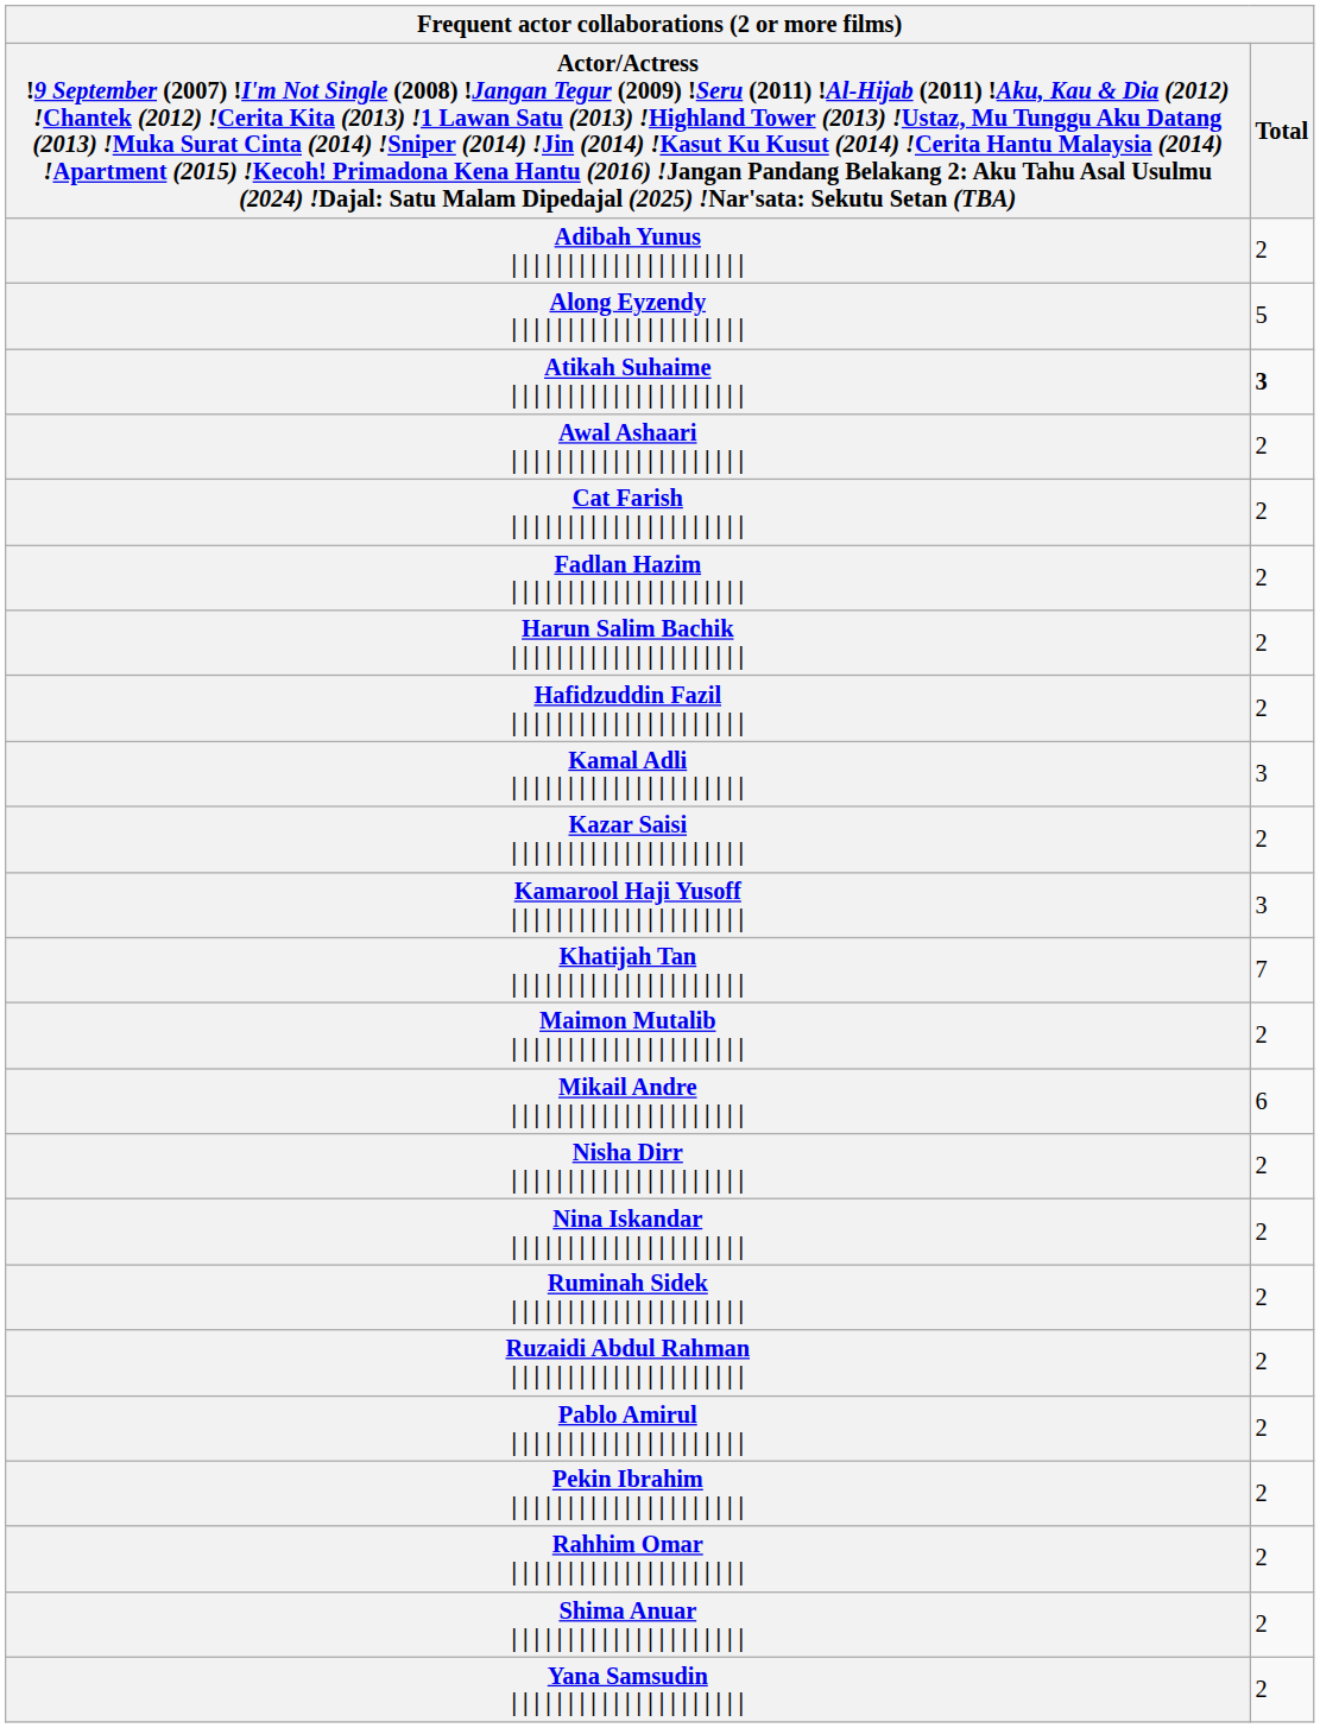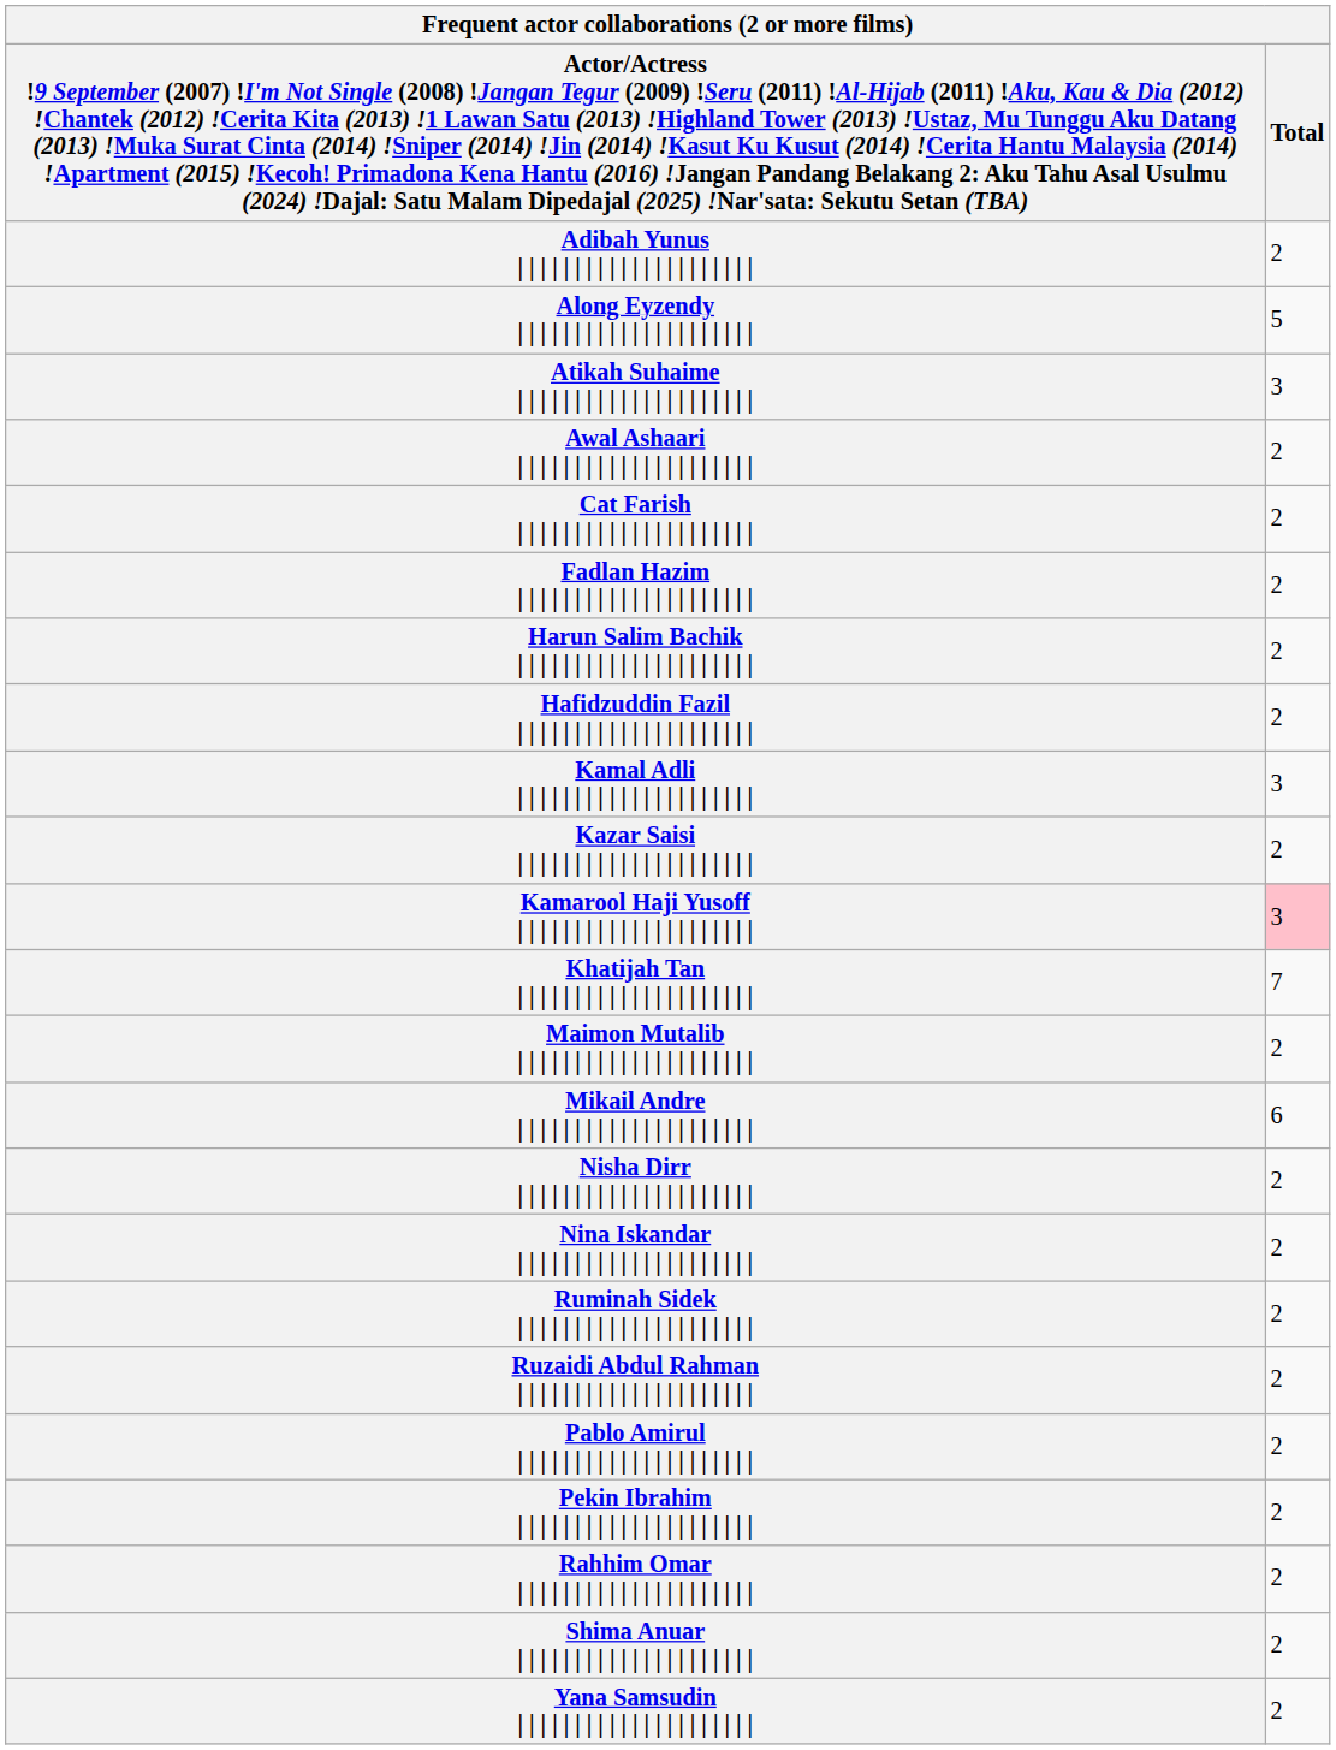row 5 | Total: bold -> normal
row 13 | Total: no background -> pink background
